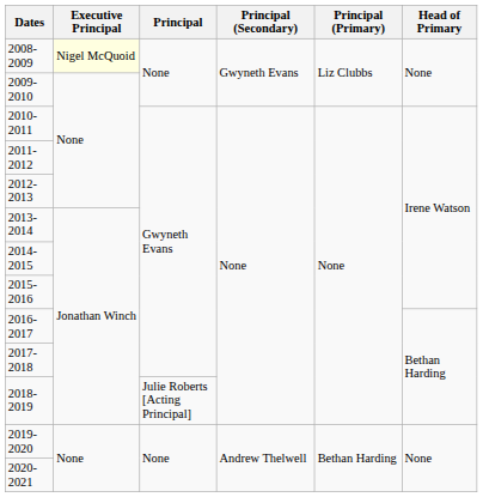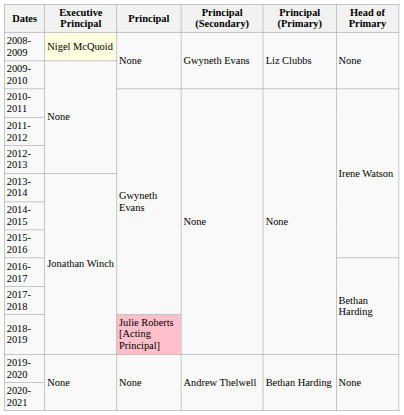2018-2019 | Principal: no background -> pink background
